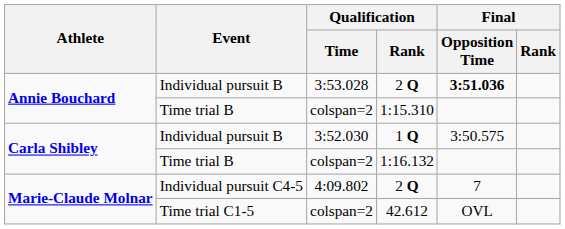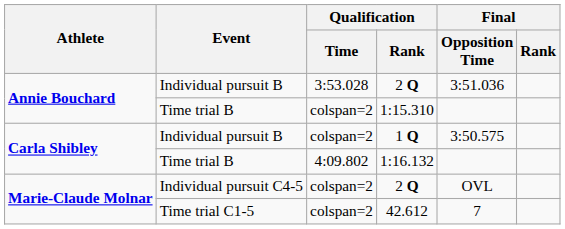Individual pursuit B / 2 Q | Final / Opposition Time: bold -> normal
1 Q | Qualification / Time: 3:52.030 -> colspan=2
1:16.132 | Qualification / Time: colspan=2 -> 4:09.802
Individual pursuit C4-5 / 2 Q | Qualification / Time: 4:09.802 -> colspan=2
Individual pursuit C4-5 / 2 Q | Final / Opposition Time: 7 -> OVL
42.612 | Final / Opposition Time: OVL -> 7
